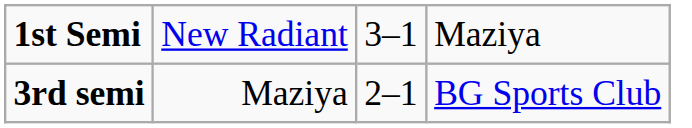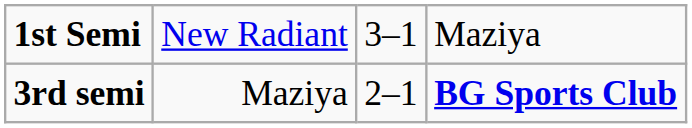3rd semi | column 4: normal -> bold
